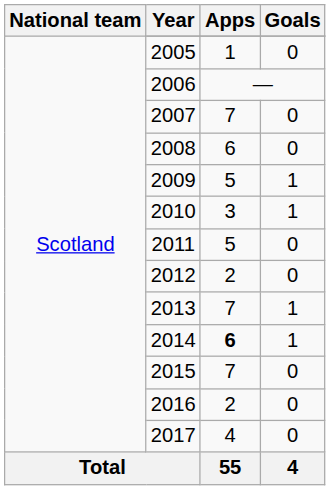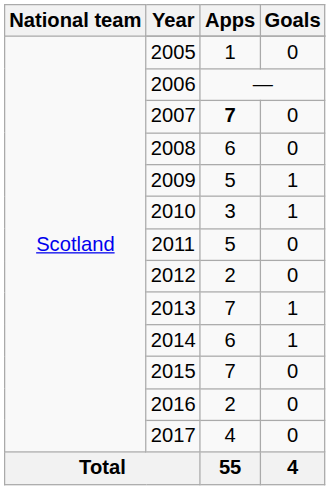2007 | Apps: normal -> bold
2014 | Apps: bold -> normal
